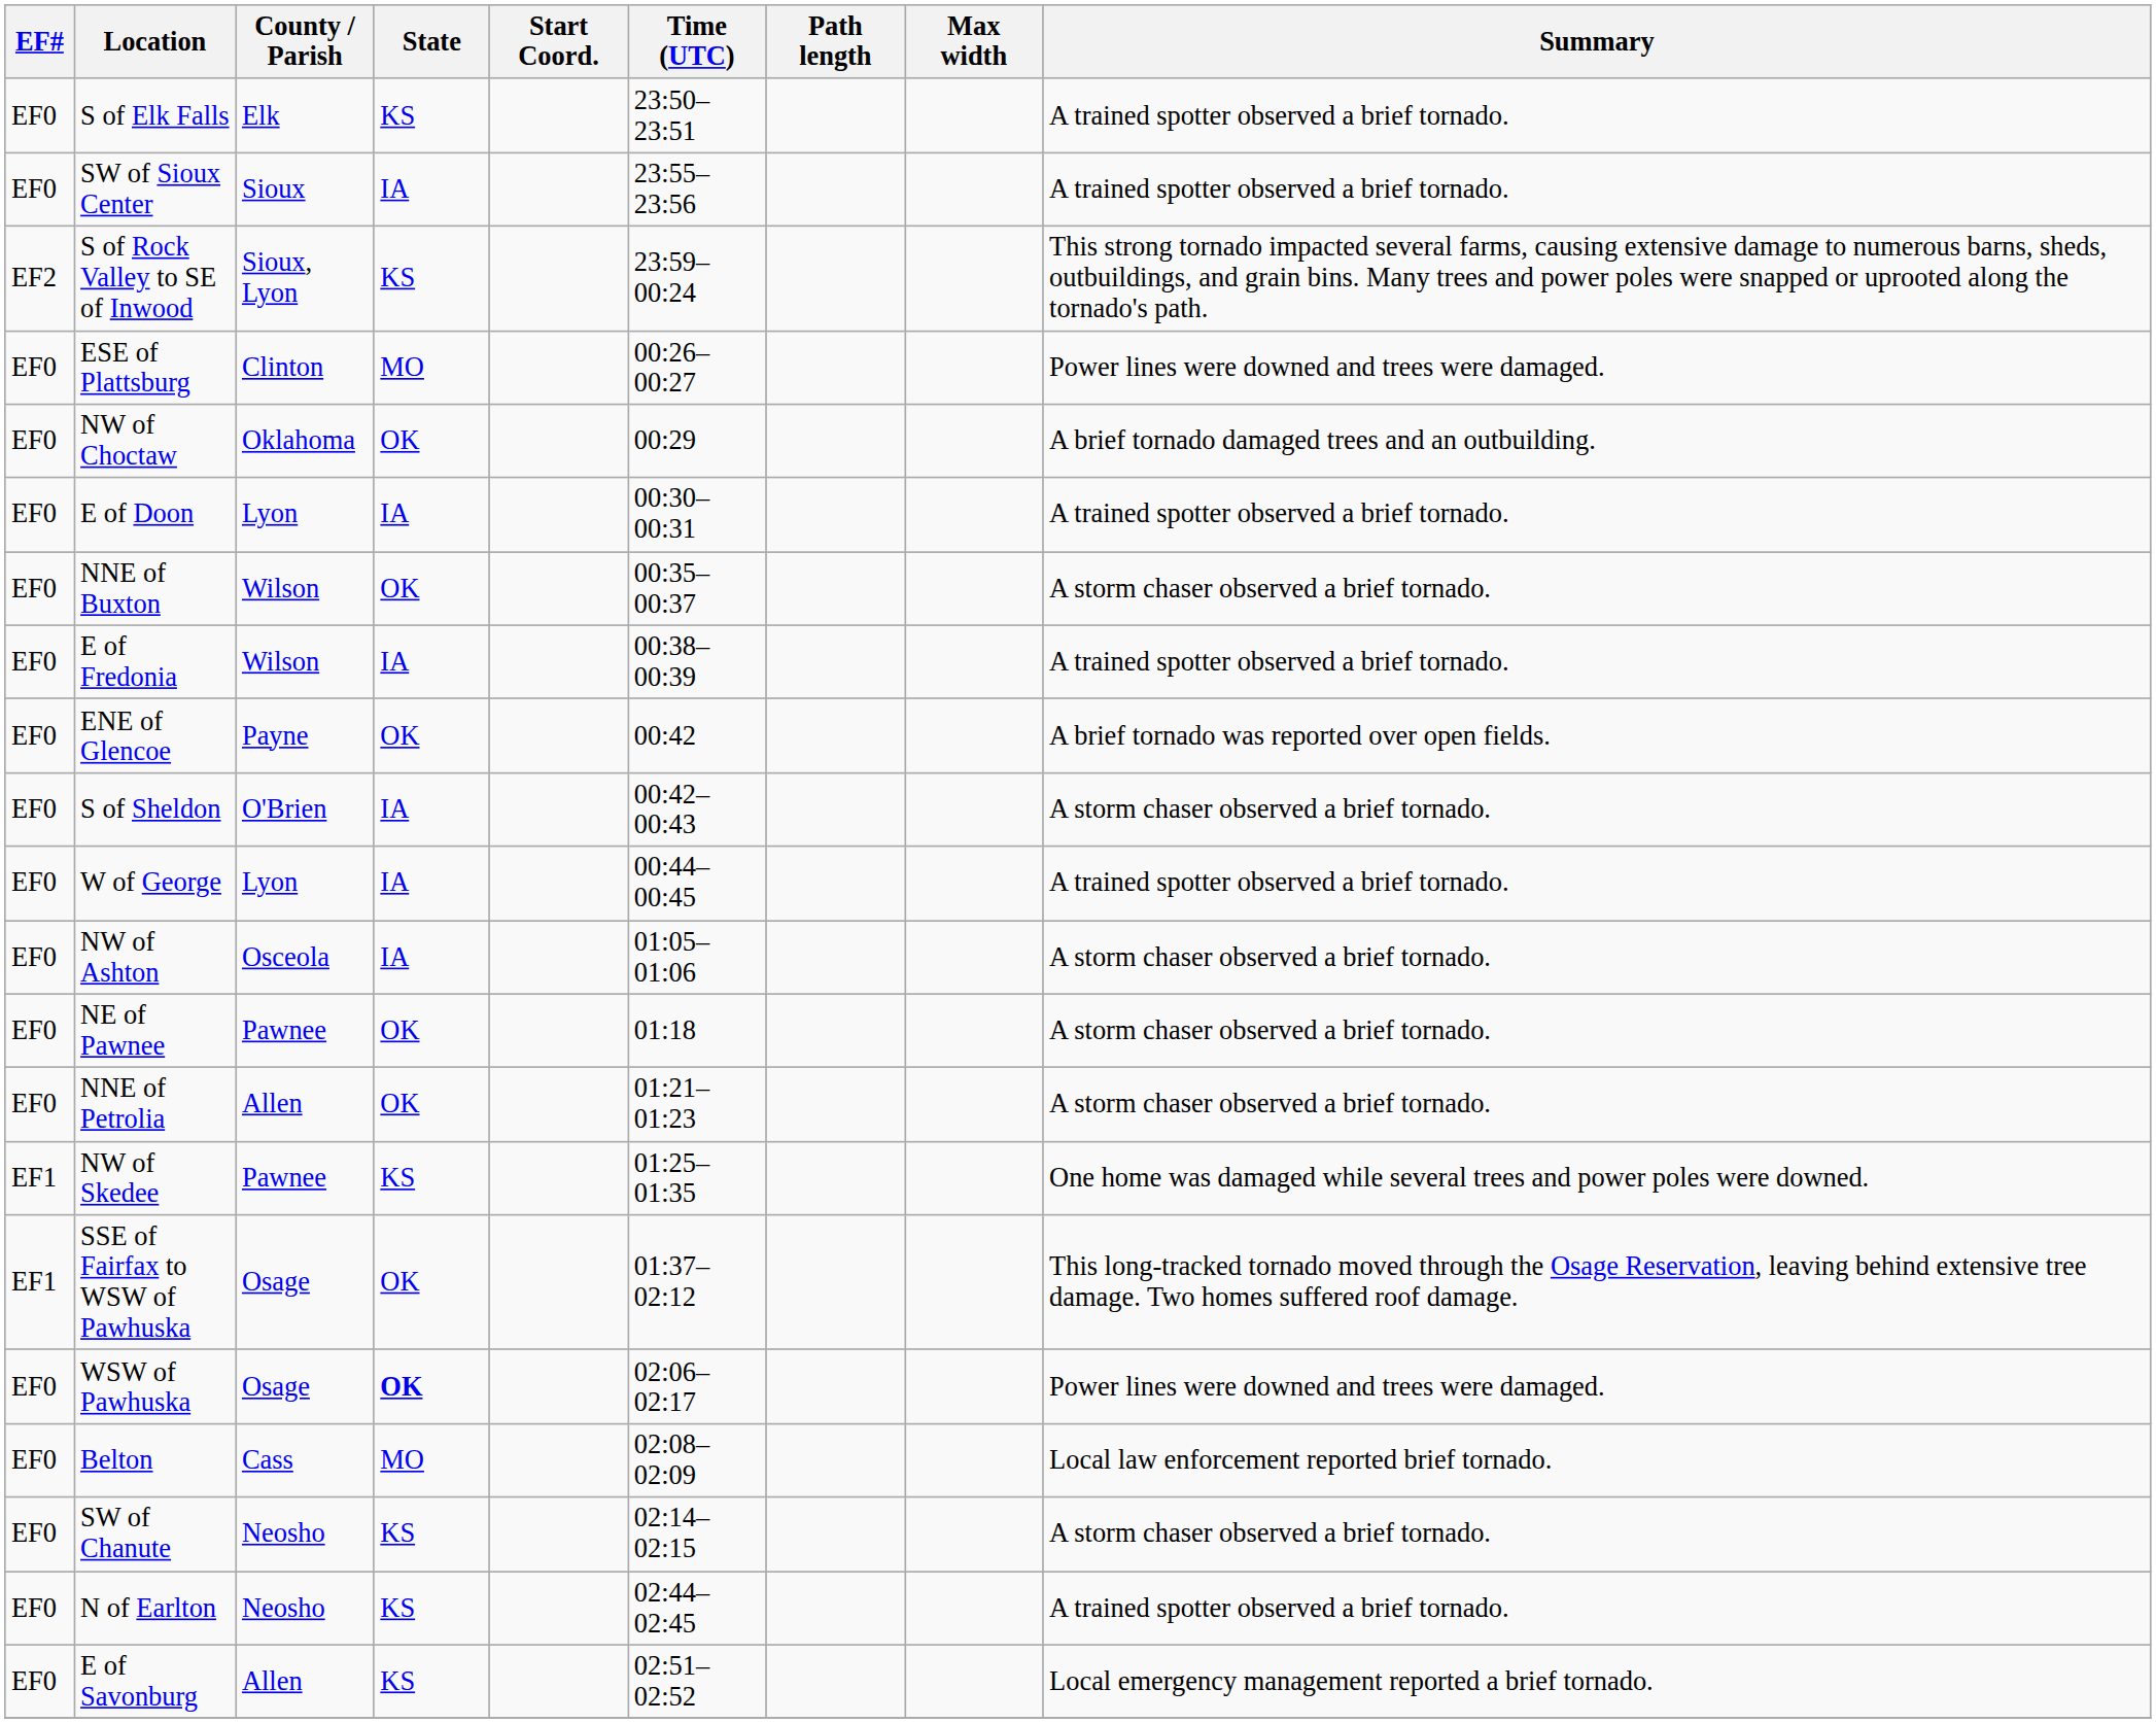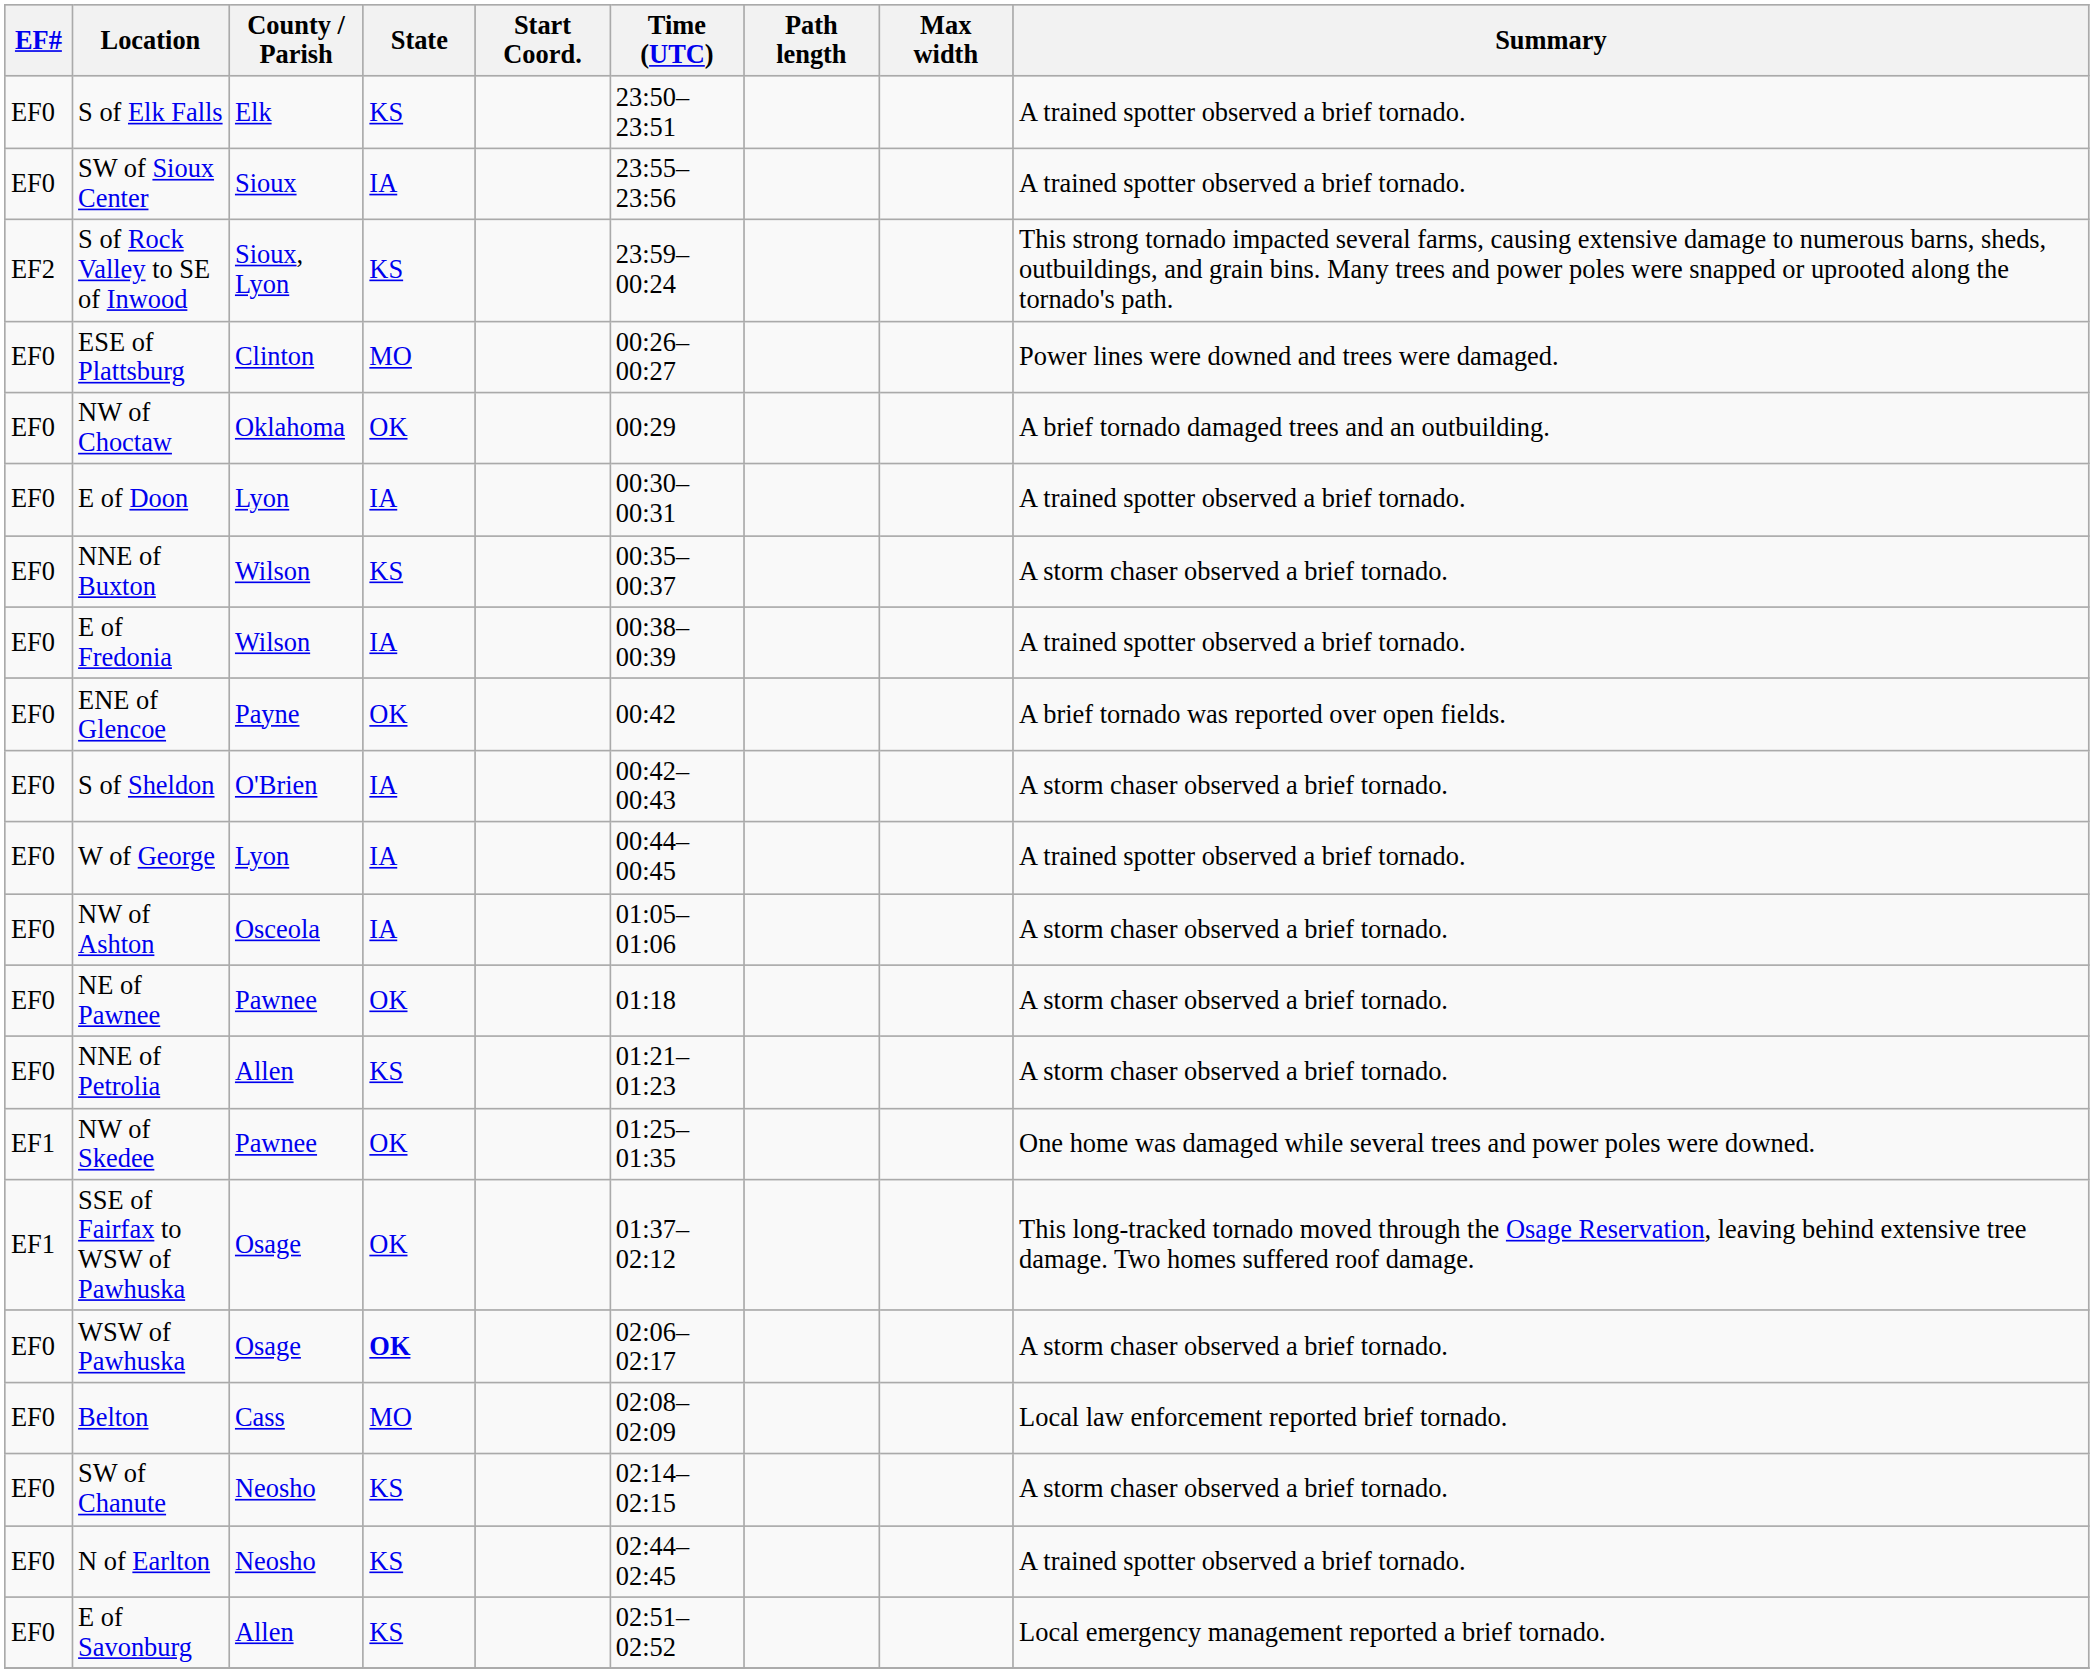NNE of Buxton | State: OK -> KS
NNE of Petrolia | State: OK -> KS
NW of Skedee | State: KS -> OK
WSW of Pawhuska | Summary: Power lines were downed and trees were damaged. -> A storm chaser observed a brief tornado.
